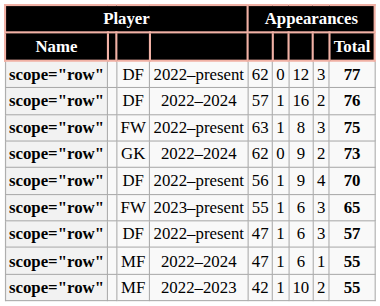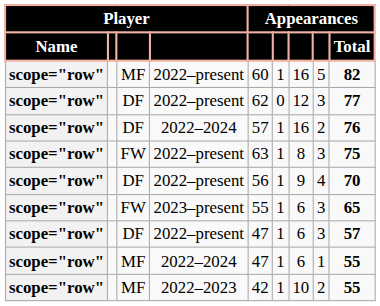+ row: scope="row" | MF | 2022–present | 60 | 1 | 16 | 5 | 82
- row: scope="row" | GK | 2022–2024 | 62 | 0 | 9 | 2 | 73
